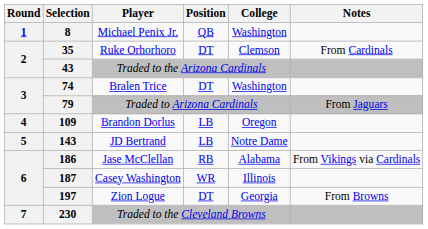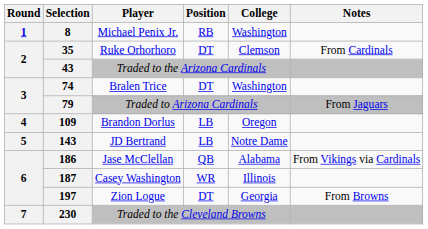8 | Position: QB -> RB
186 | Position: RB -> QB
